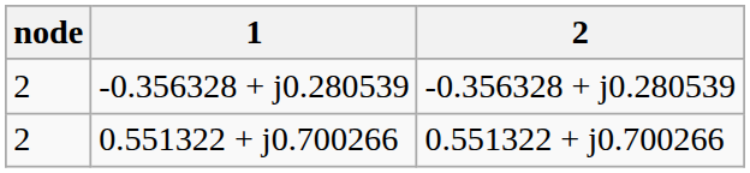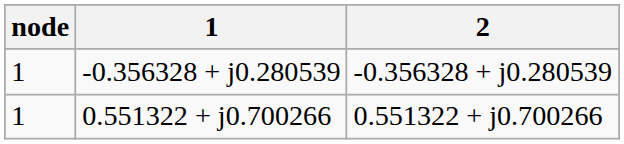row 2 | node: 2 -> 1
row 3 | node: 2 -> 1
